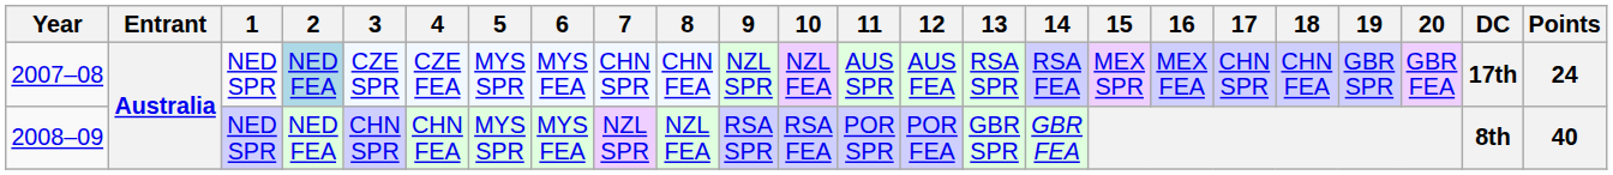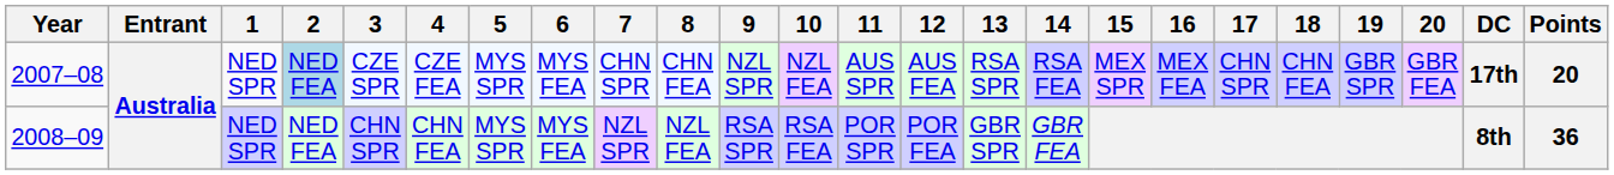2007–08 | Points: 24 -> 20
2008–09 | Points: 40 -> 36
